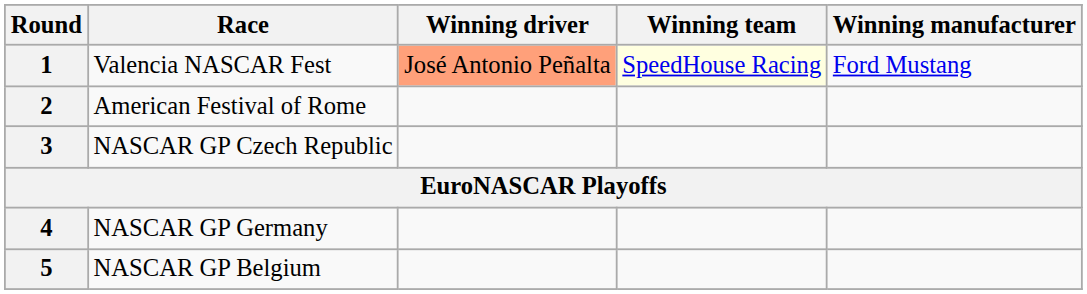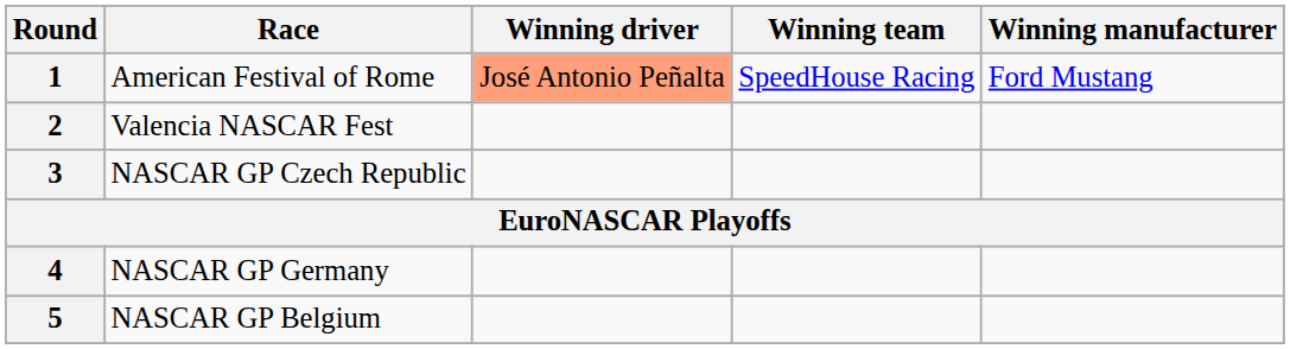1 | Race: Valencia NASCAR Fest -> American Festival of Rome
1 | Winning team: lightyellow background -> no background
2 | Race: American Festival of Rome -> Valencia NASCAR Fest
